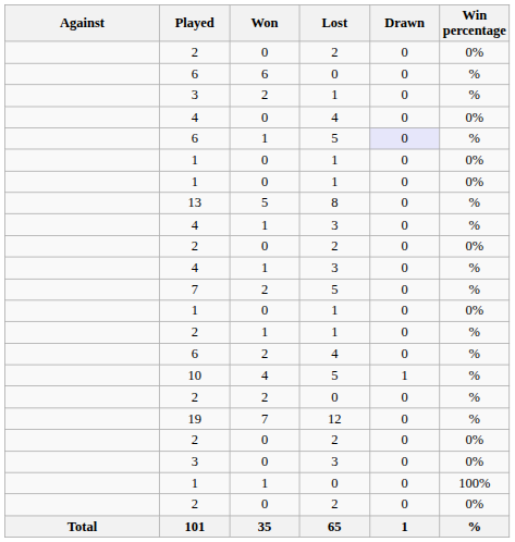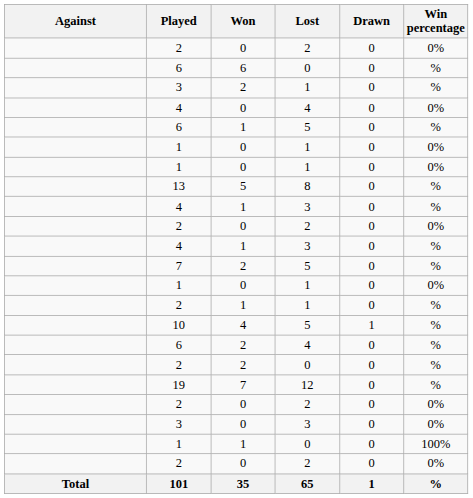6 / 5 | Drawn: lavender background -> no background
rows swapped: 10 <-> 6 / 4
